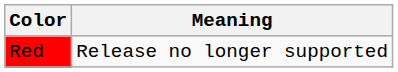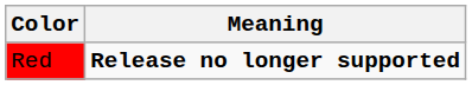Red | Meaning: normal -> bold
